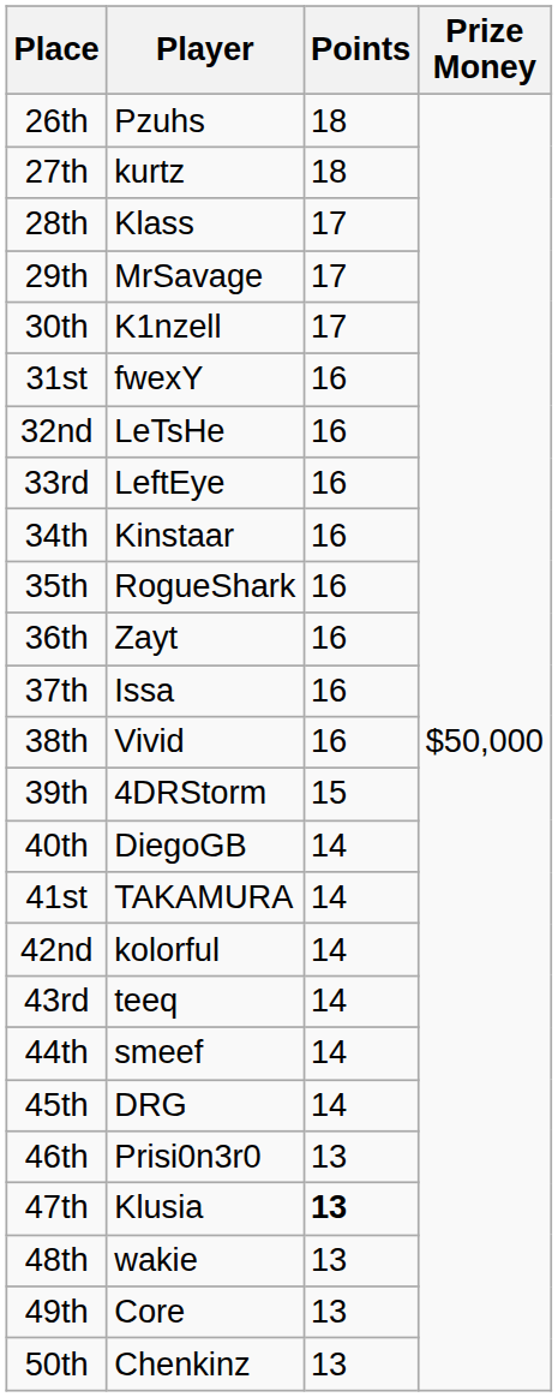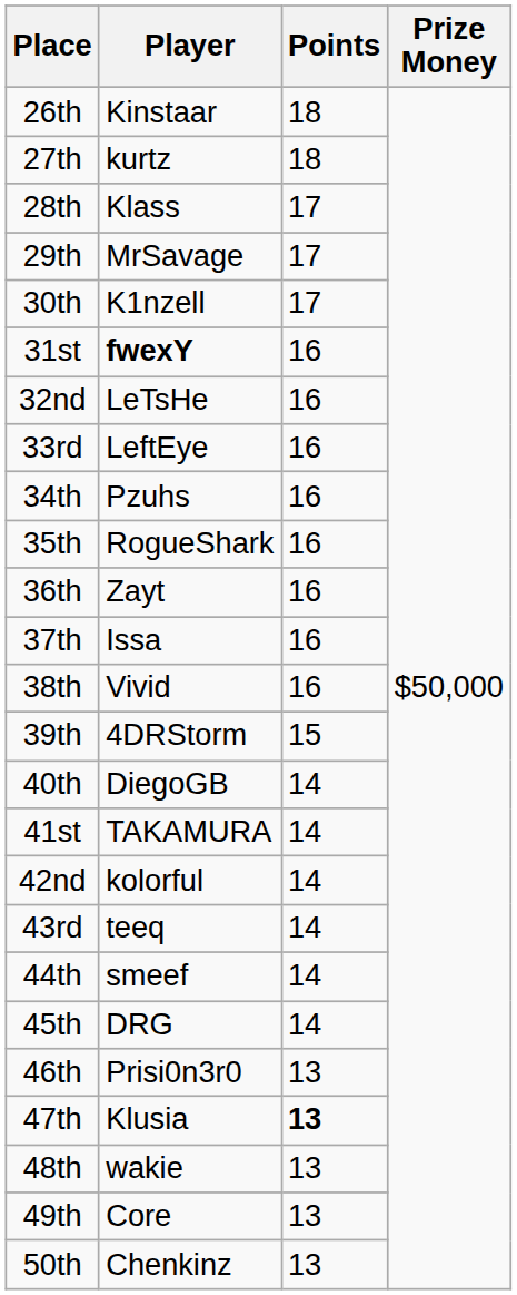26th | Player: Pzuhs -> Kinstaar
31st | Player: normal -> bold
34th | Player: Kinstaar -> Pzuhs
